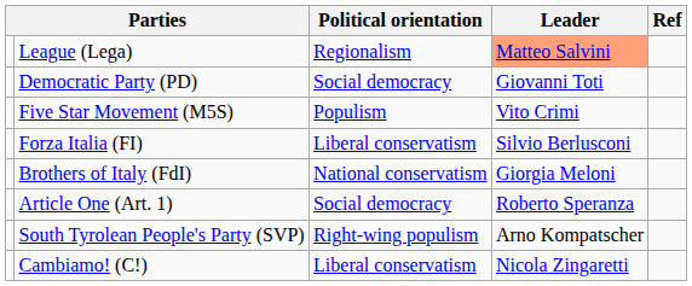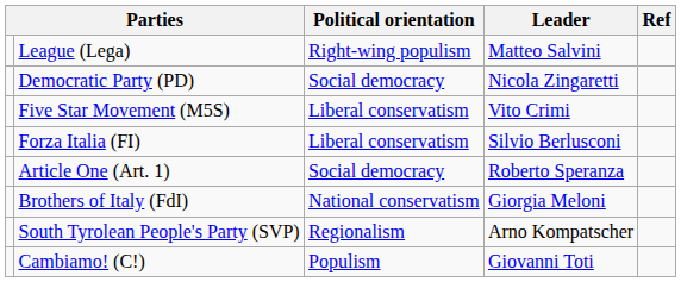League (Lega) | Political orientation: Regionalism -> Right-wing populism
League (Lega) | Leader: lightsalmon background -> no background
Democratic Party (PD) | Leader: Giovanni Toti -> Nicola Zingaretti
Five Star Movement (M5S) | Political orientation: Populism -> Liberal conservatism
rows swapped: Brothers of Italy (FdI) <-> Article One (Art. 1)
South Tyrolean People's Party (SVP) | Political orientation: Right-wing populism -> Regionalism
Cambiamo! (C!) | Political orientation: Liberal conservatism -> Populism
Cambiamo! (C!) | Leader: Nicola Zingaretti -> Giovanni Toti
